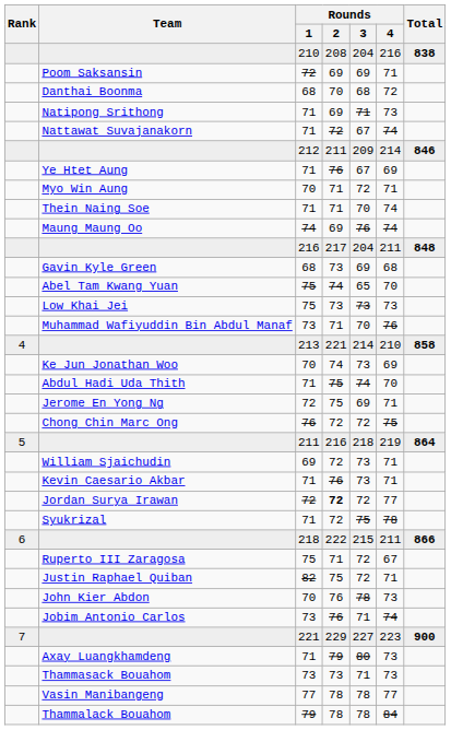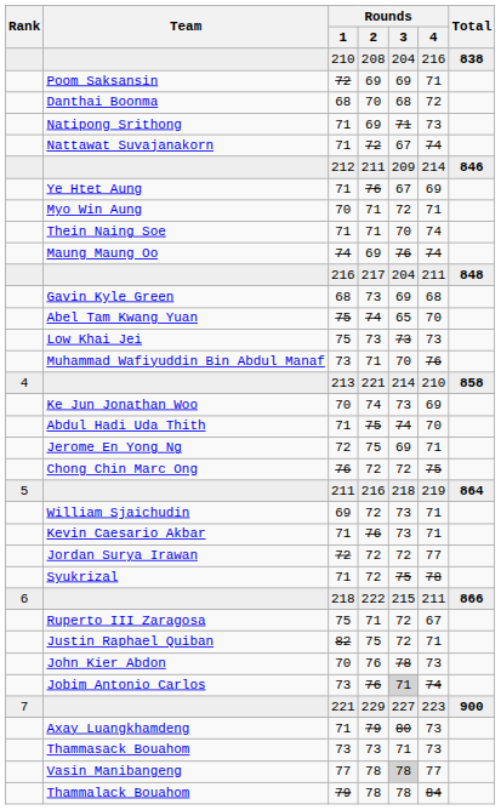Jordan Surya Irawan | Rounds / 2: bold -> normal
Jobim Antonio Carlos | Rounds / 3: no background -> lightgrey background
Vasin Manibangeng | Rounds / 3: no background -> lightgrey background
